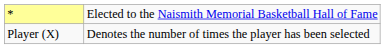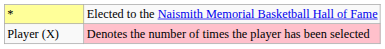Player (X) | column 2: no background -> pink background
